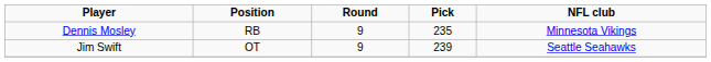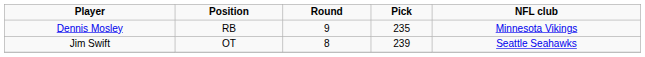Jim Swift | Round: 9 -> 8
